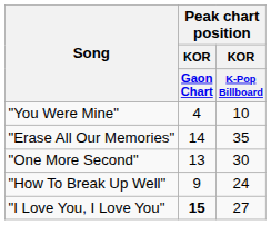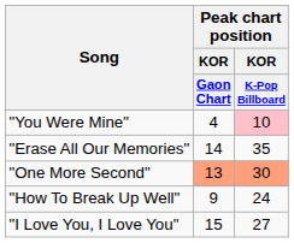"You Were Mine" | Peak chart position / KOR / K-Pop Billboard: no background -> pink background
"One More Second" | Peak chart position / KOR / Gaon Chart: no background -> lightsalmon background
"One More Second" | Peak chart position / KOR / K-Pop Billboard: no background -> lightsalmon background
"I Love You, I Love You" | Peak chart position / KOR / Gaon Chart: bold -> normal
